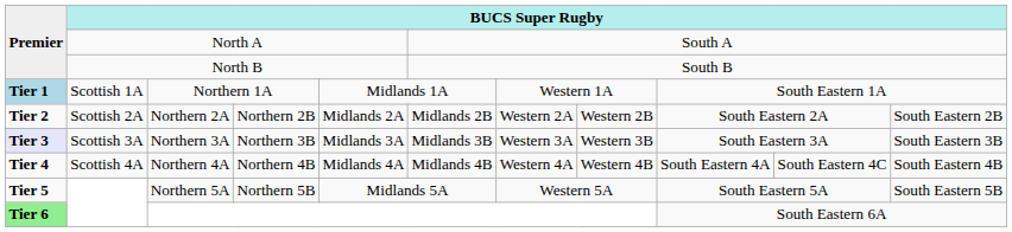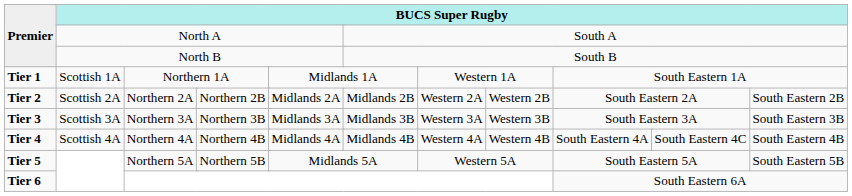Tier 1 | Premier: lightblue background -> no background
Tier 3 | Premier: lavender background -> no background
Tier 6 | Premier: lightgreen background -> no background
